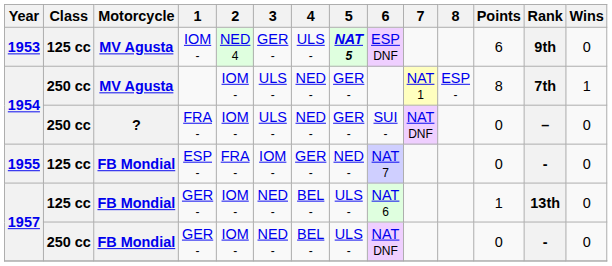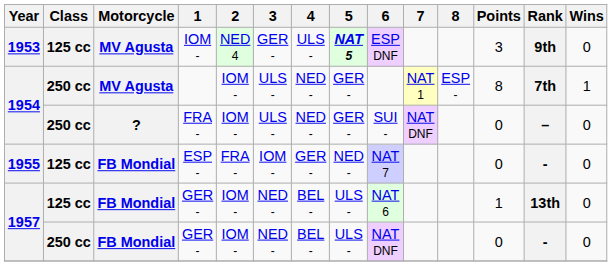row 2 | Points: 6 -> 3
